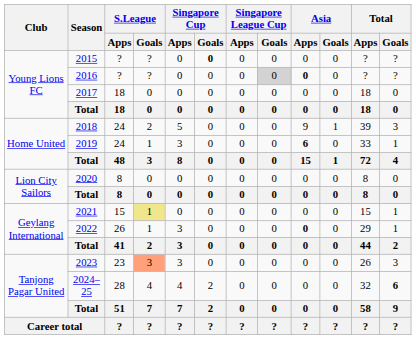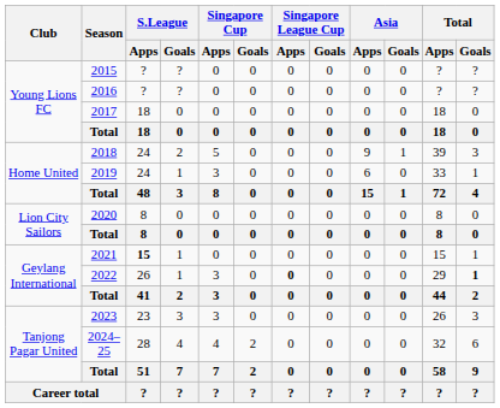2015 | Singapore Cup / Goals: bold -> normal
2016 | Singapore League Cup / Goals: lightgrey background -> no background
2016 | Asia / Apps: bold -> normal
2019 | Asia / Apps: bold -> normal
2021 | S.League / Apps: normal -> bold
2021 | S.League / Goals: khaki background -> no background
2022 | Singapore League Cup / Apps: normal -> bold
2022 | Asia / Apps: bold -> normal
2022 | Total / Goals: normal -> bold
2023 | S.League / Goals: lightsalmon background -> no background
2024–25 | Total / Goals: bold -> normal
